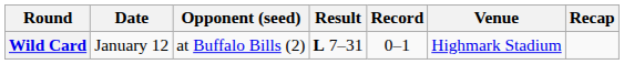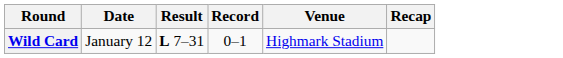- column: Opponent (seed) | at Buffalo Bills (2)
